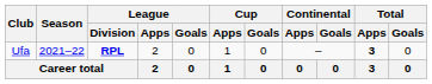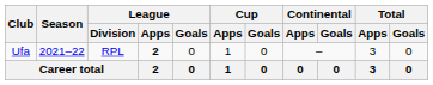Ufa | League / Division: bold -> normal
Ufa | League / Apps: normal -> bold
Ufa | Total / Apps: bold -> normal
